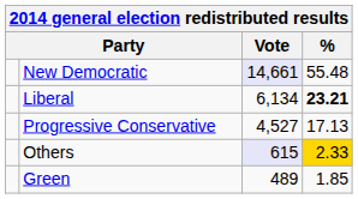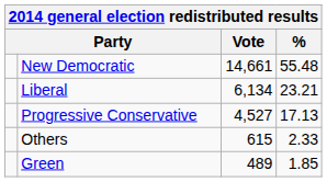New Democratic | Vote: lavender background -> no background
Liberal | %: bold -> normal
Others | Vote: lavender background -> no background
Others | %: gold background -> no background
